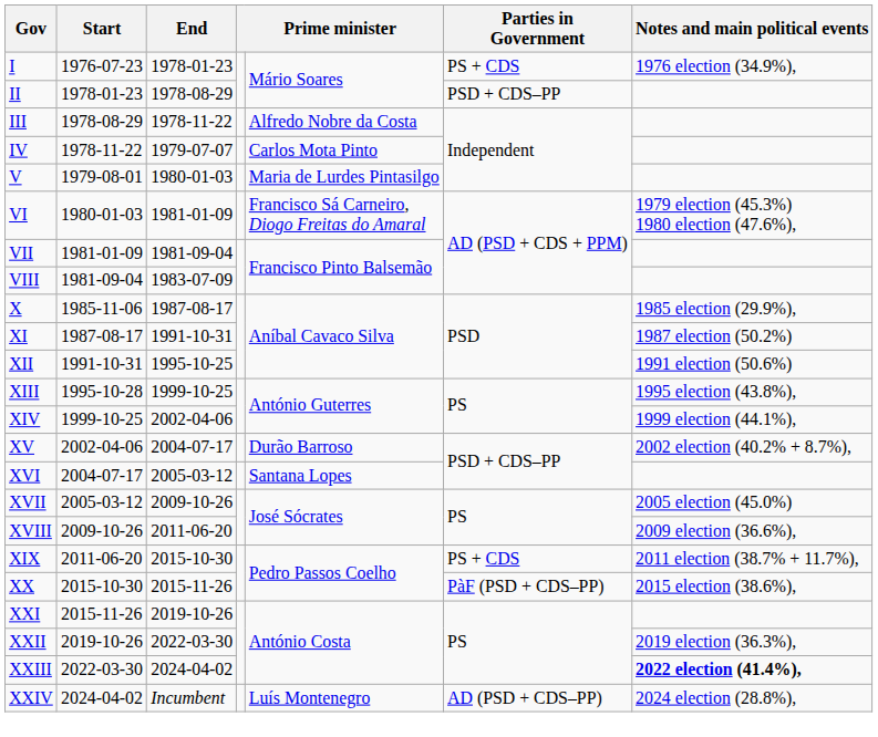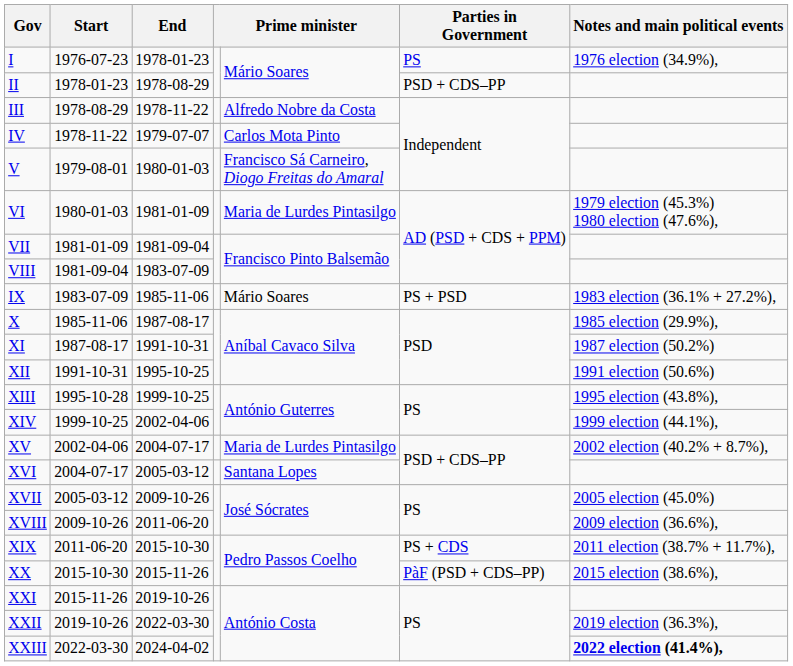I | Parties in Government: PS + CDS -> PS
V | column 5: Maria de Lurdes Pintasilgo -> Francisco Sá Carneiro, Diogo Freitas do Amaral
VI | column 5: Francisco Sá Carneiro, Diogo Freitas do Amaral -> Maria de Lurdes Pintasilgo
+ row: IX | 1983-07-09 | 1985-11-06 | Mário Soares | PS + PSD | 1983 election (36.1% + 27.2%),
XV | column 5: Durão Barroso -> Maria de Lurdes Pintasilgo
- row: XXIV | 2024-04-02 | Incumbent | Luís Montenegro | AD (PSD + CDS–PP) | 2024 election (28.8%),
